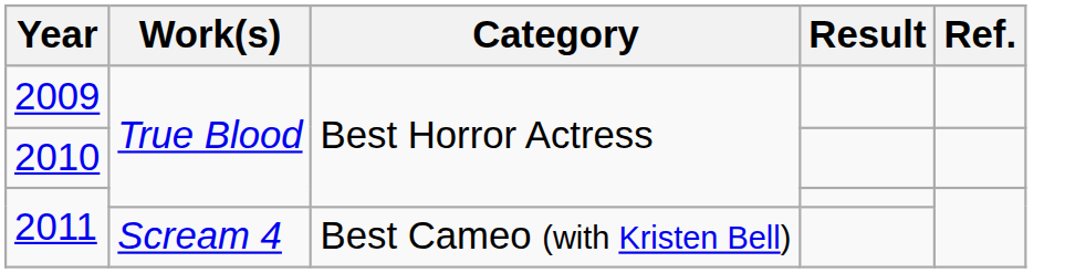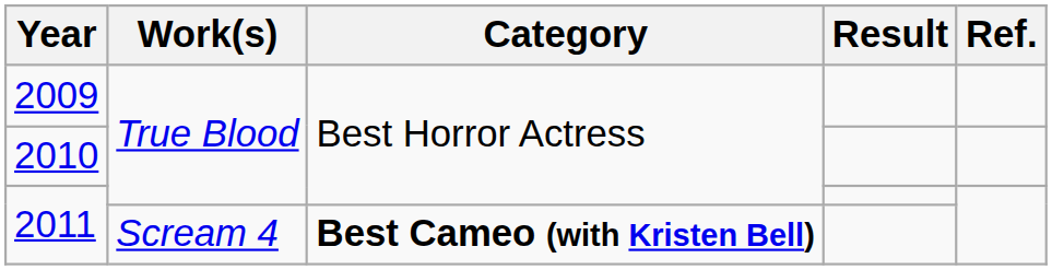2011 / Scream 4 | Category: normal -> bold
